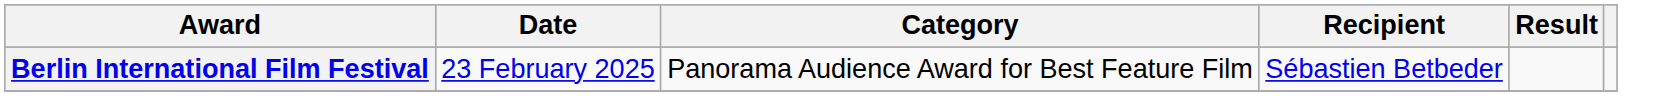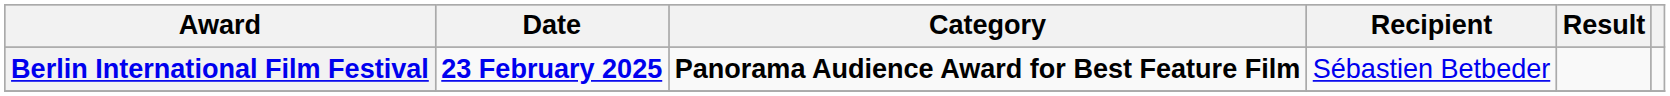Berlin International Film Festival | Date: normal -> bold
Berlin International Film Festival | Category: normal -> bold
